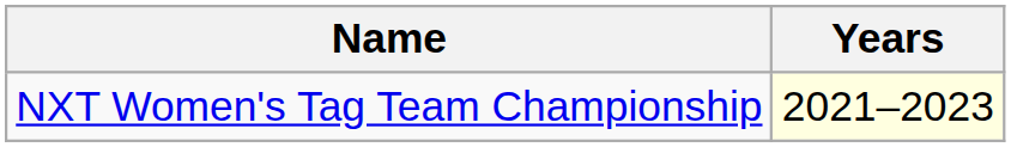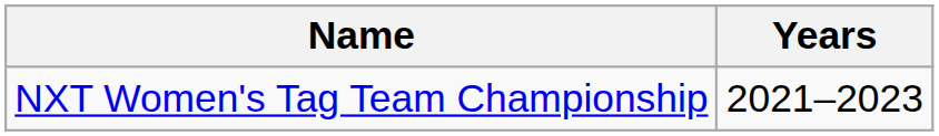NXT Women's Tag Team Championship | Years: lightyellow background -> no background
